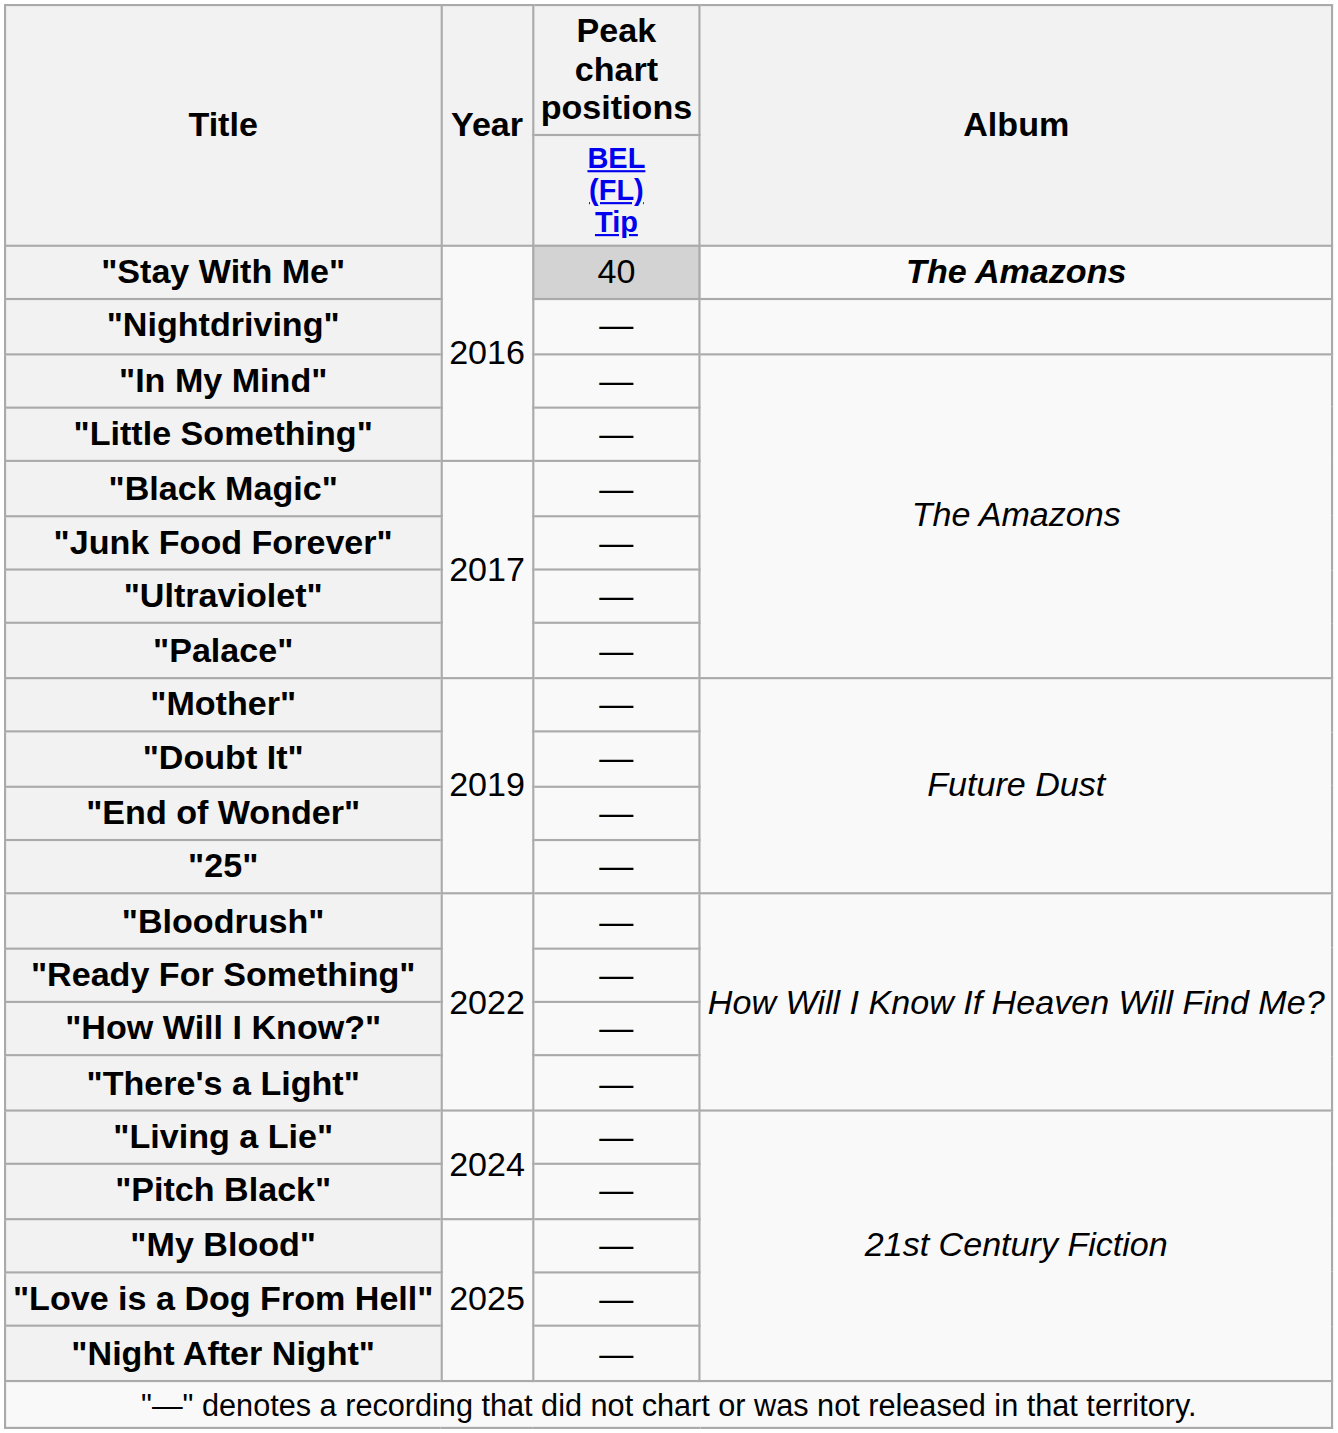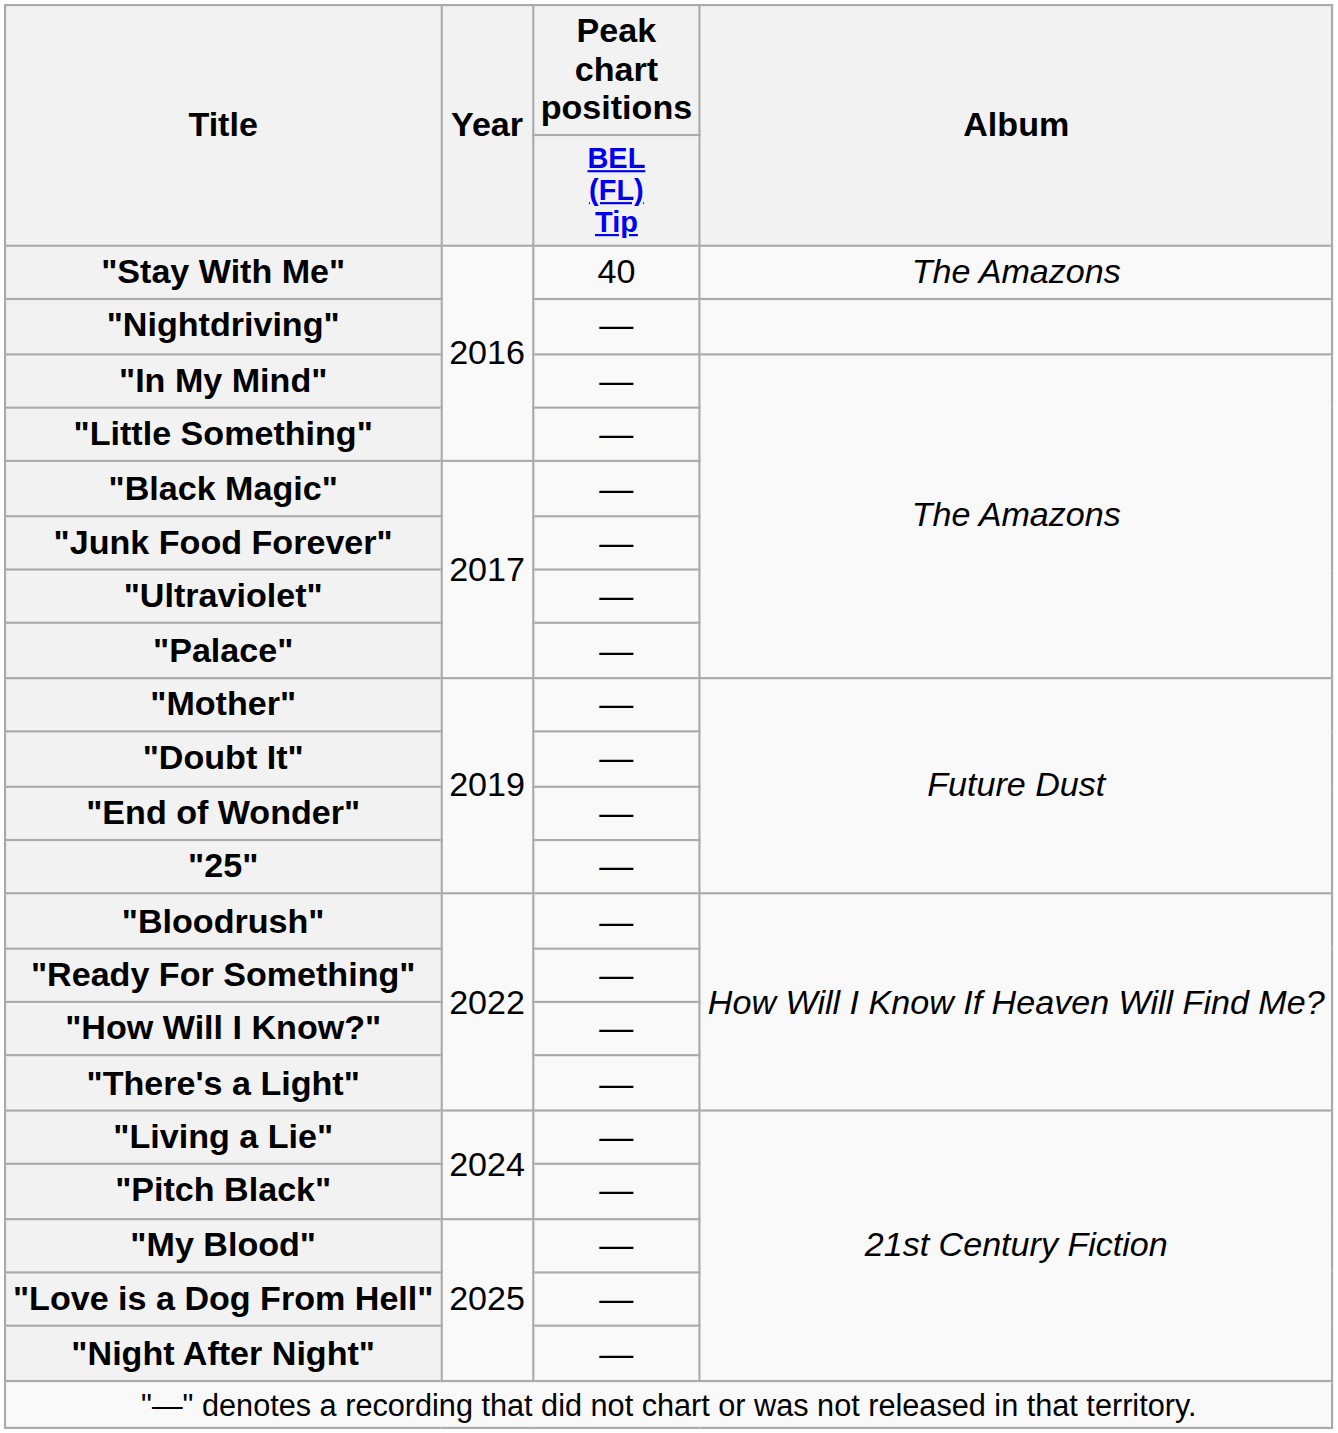"Stay With Me" | Peak chart positions / BEL (FL) Tip: lightgrey background -> no background
"Stay With Me" | Album: bold -> normal
